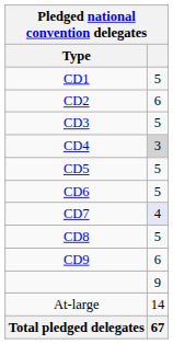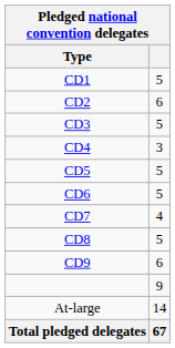CD4 | column 2: lightgrey background -> no background
CD7 | column 2: lavender background -> no background
